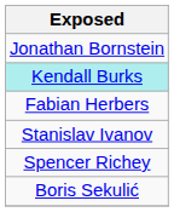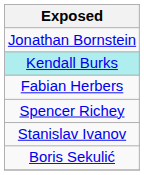row 5 | column 1: Stanislav Ivanov -> Spencer Richey
row 6 | column 1: Spencer Richey -> Stanislav Ivanov
